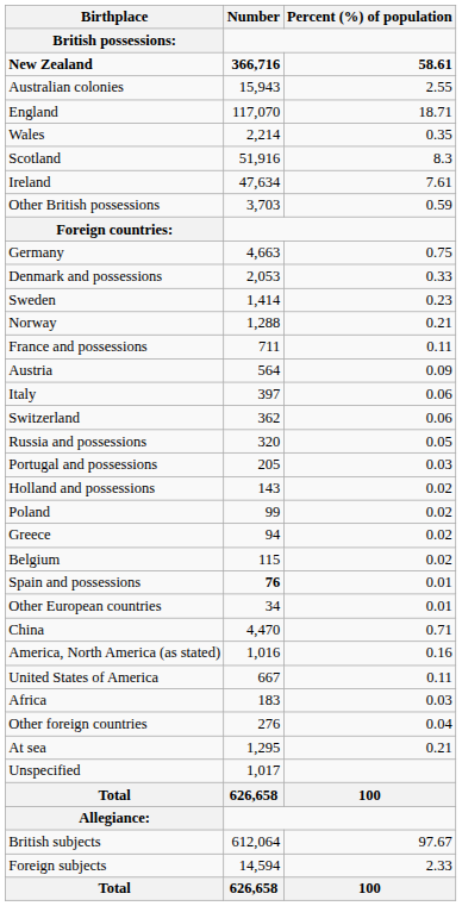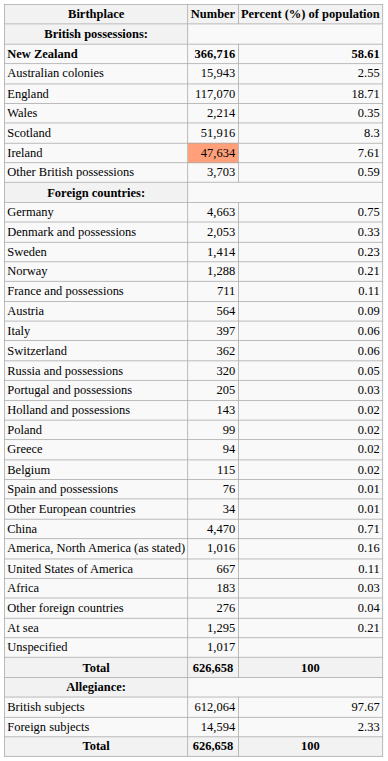Ireland | Number: no background -> lightsalmon background
Spain and possessions | Number: bold -> normal
